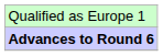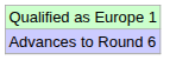row 2 | column 1: bold -> normal
